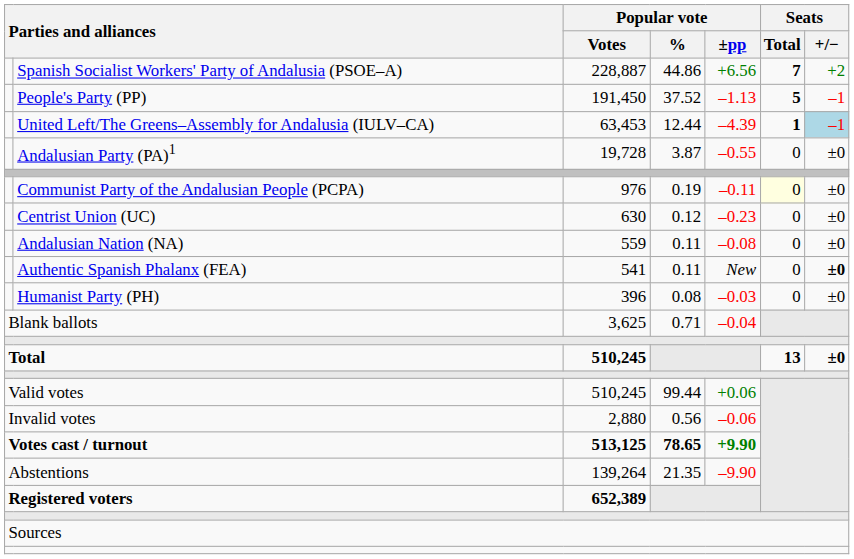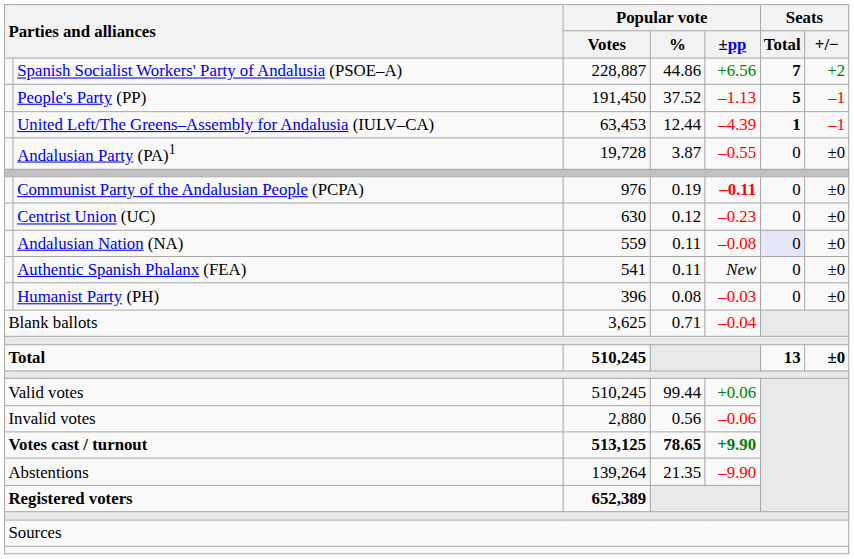United Left/The Greens–Assembly for Andalusia (IULV–CA) | Seats / +/−: lightblue background -> no background
Communist Party of the Andalusian People (PCPA) | Popular vote / ±pp: normal -> bold
Communist Party of the Andalusian People (PCPA) | Seats / Total: lightyellow background -> no background
Andalusian Nation (NA) | Seats / Total: no background -> lavender background
Authentic Spanish Phalanx (FEA) | Seats / +/−: bold -> normal
